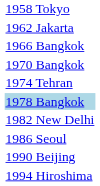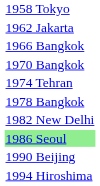1978 Bangkok | column 1: lightblue background -> no background
1986 Seoul | column 1: no background -> lightgreen background
